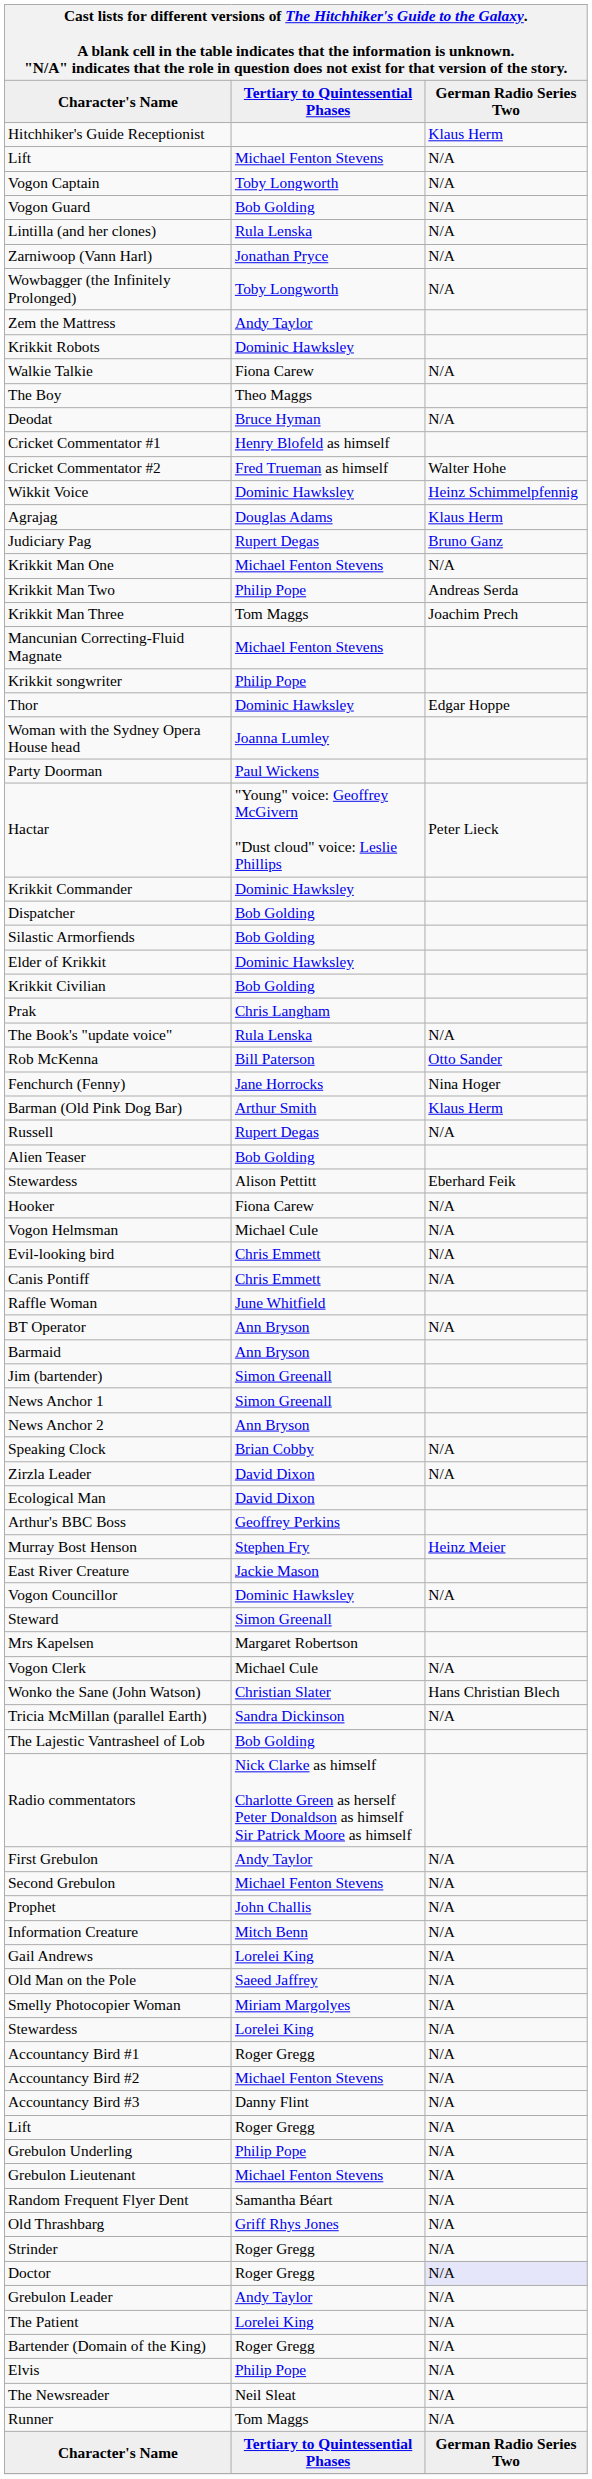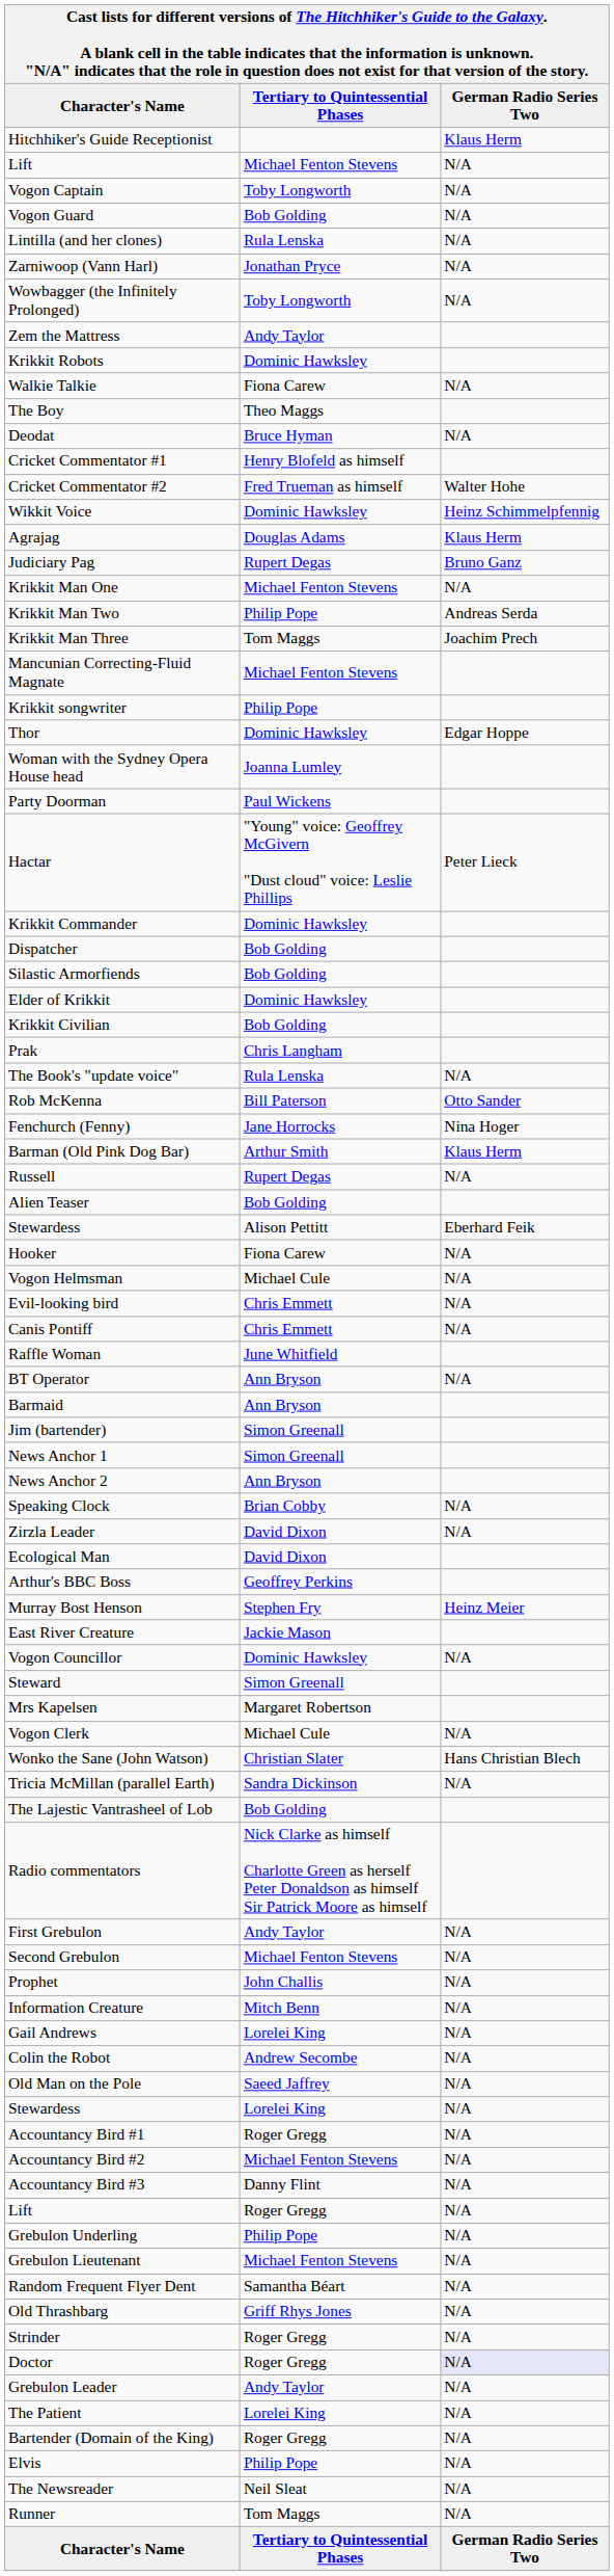+ row: Colin the Robot | Andrew Secombe | N/A
- row: Smelly Photocopier Woman | Miriam Margolyes | N/A
